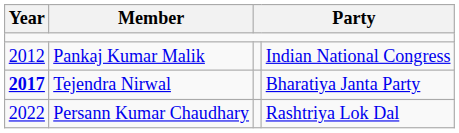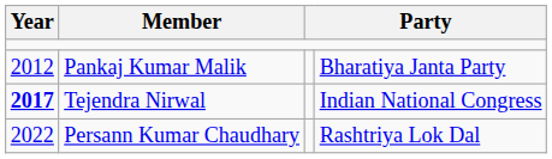Pankaj Kumar Malik | column 4: Indian National Congress -> Bharatiya Janta Party
Tejendra Nirwal | column 4: Bharatiya Janta Party -> Indian National Congress
